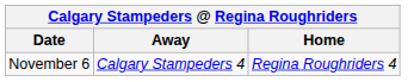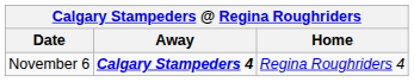November 6 | Away: normal -> bold
